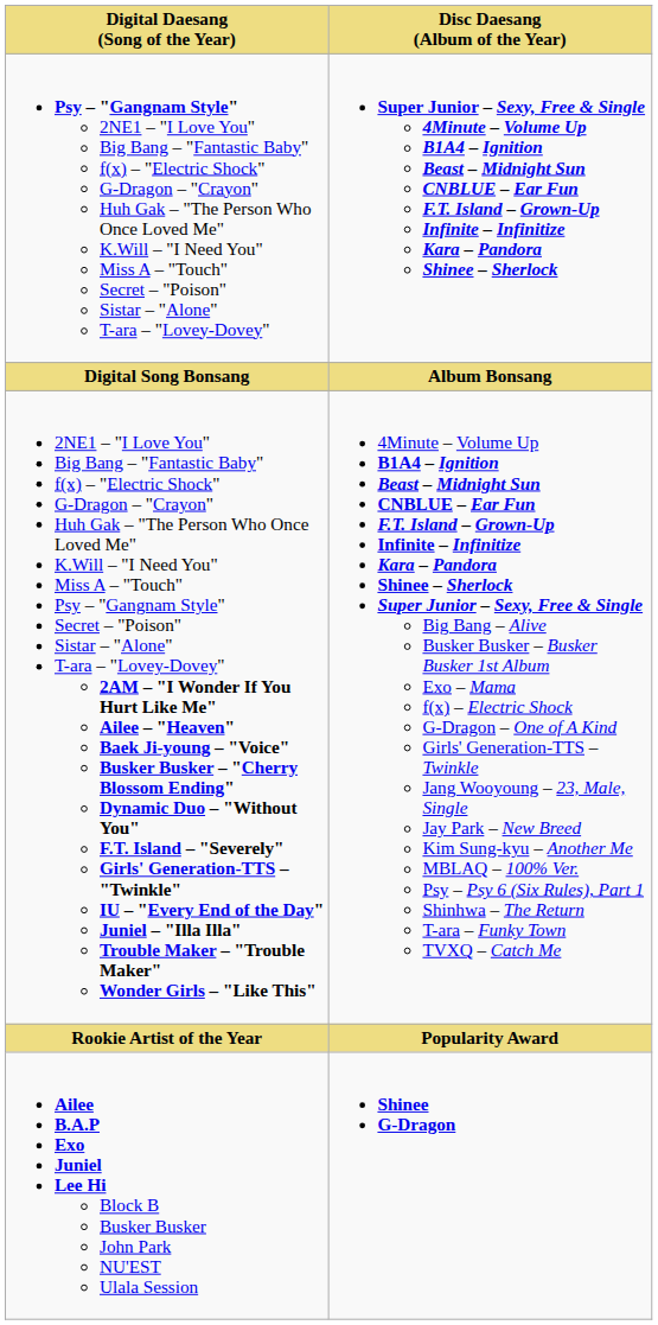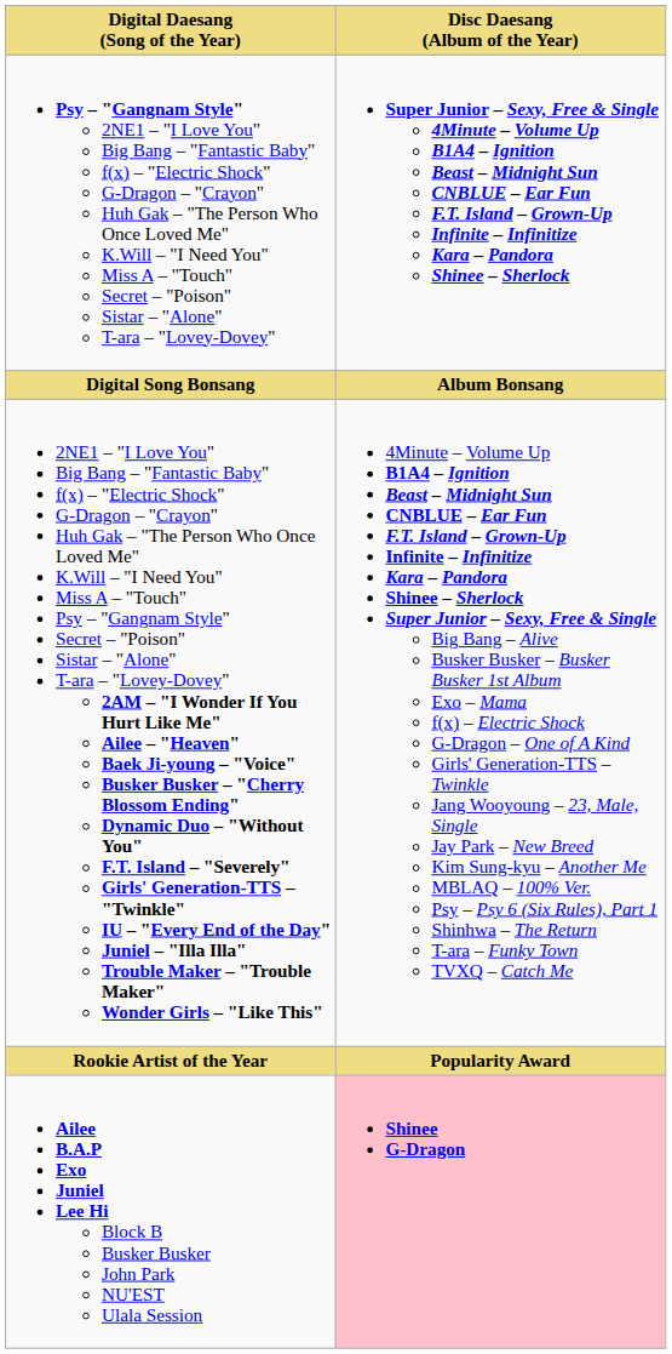row 6 | Disc Daesang (Album of the Year): no background -> pink background
